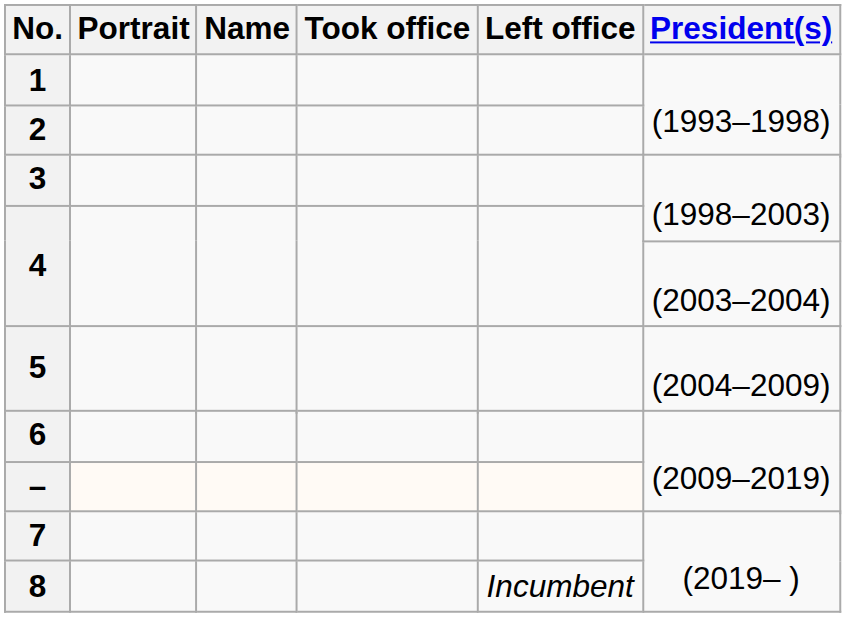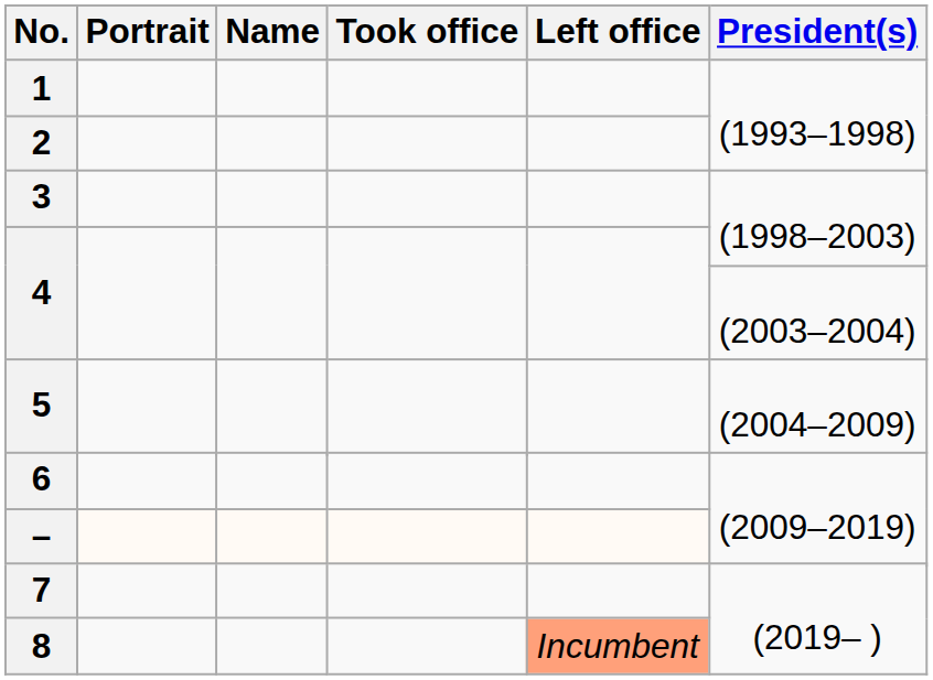8 | Left office: no background -> lightsalmon background
